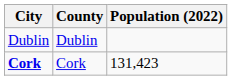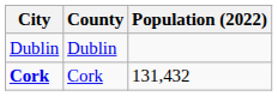row 3 | Population (2022): 131,423 -> 131,432
